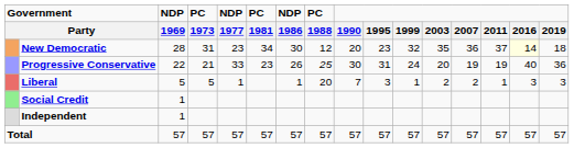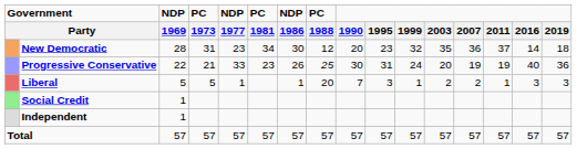New Democratic | 2016: lightyellow background -> no background
